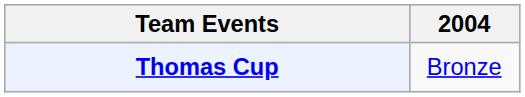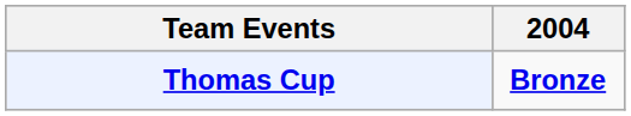Thomas Cup | 2004: normal -> bold
